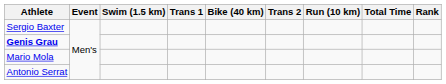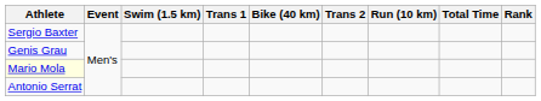Genis Grau | Athlete: bold -> normal
Mario Mola | Athlete: no background -> lightyellow background
